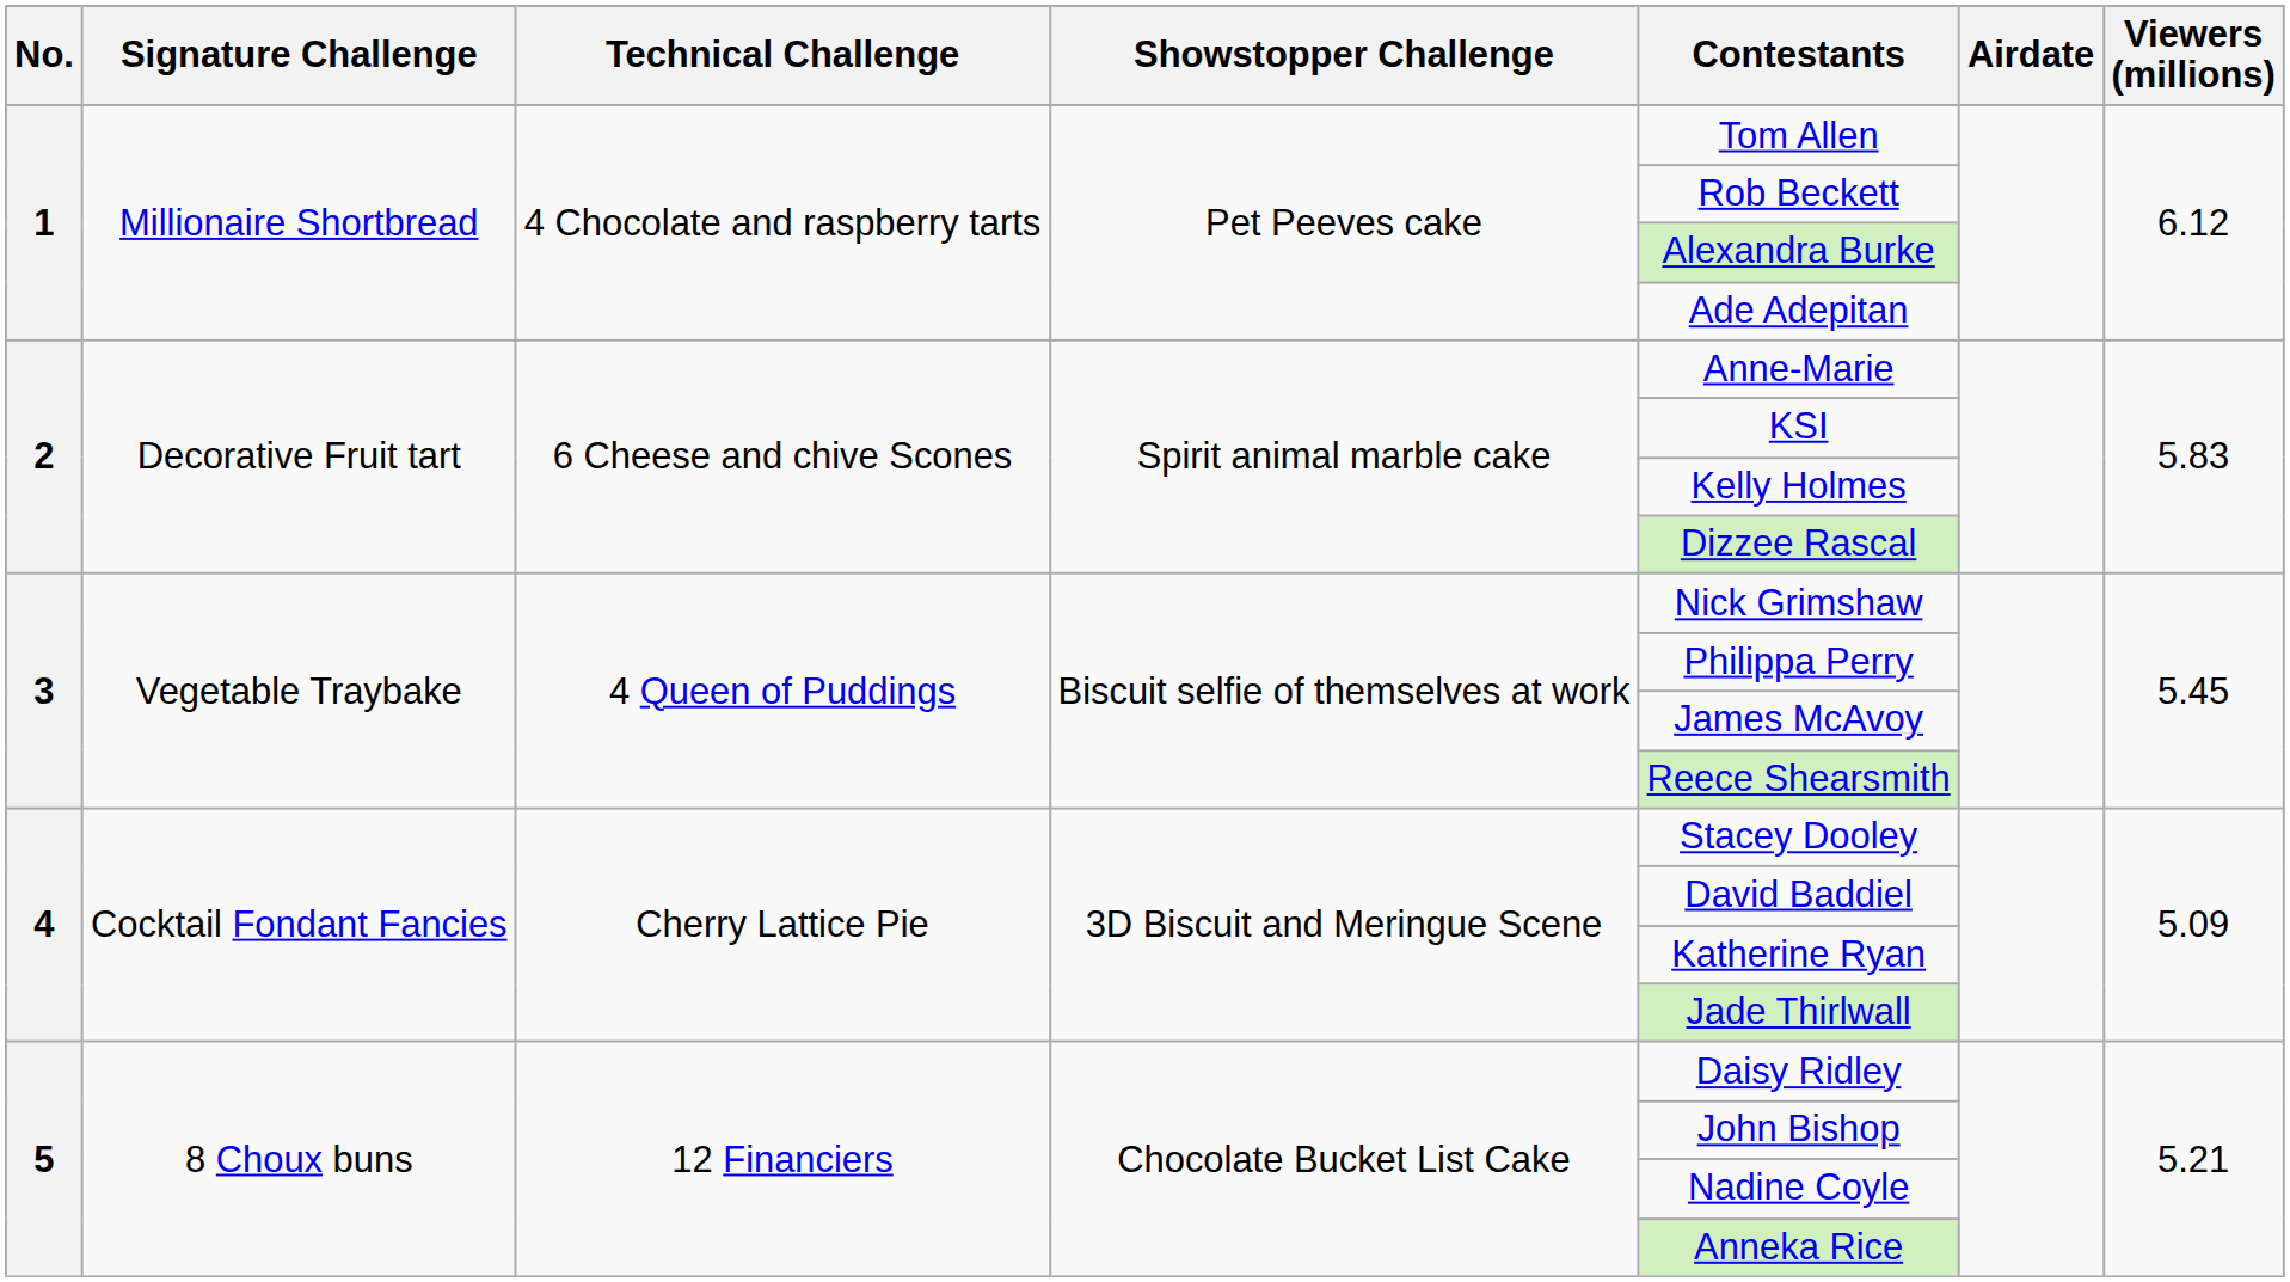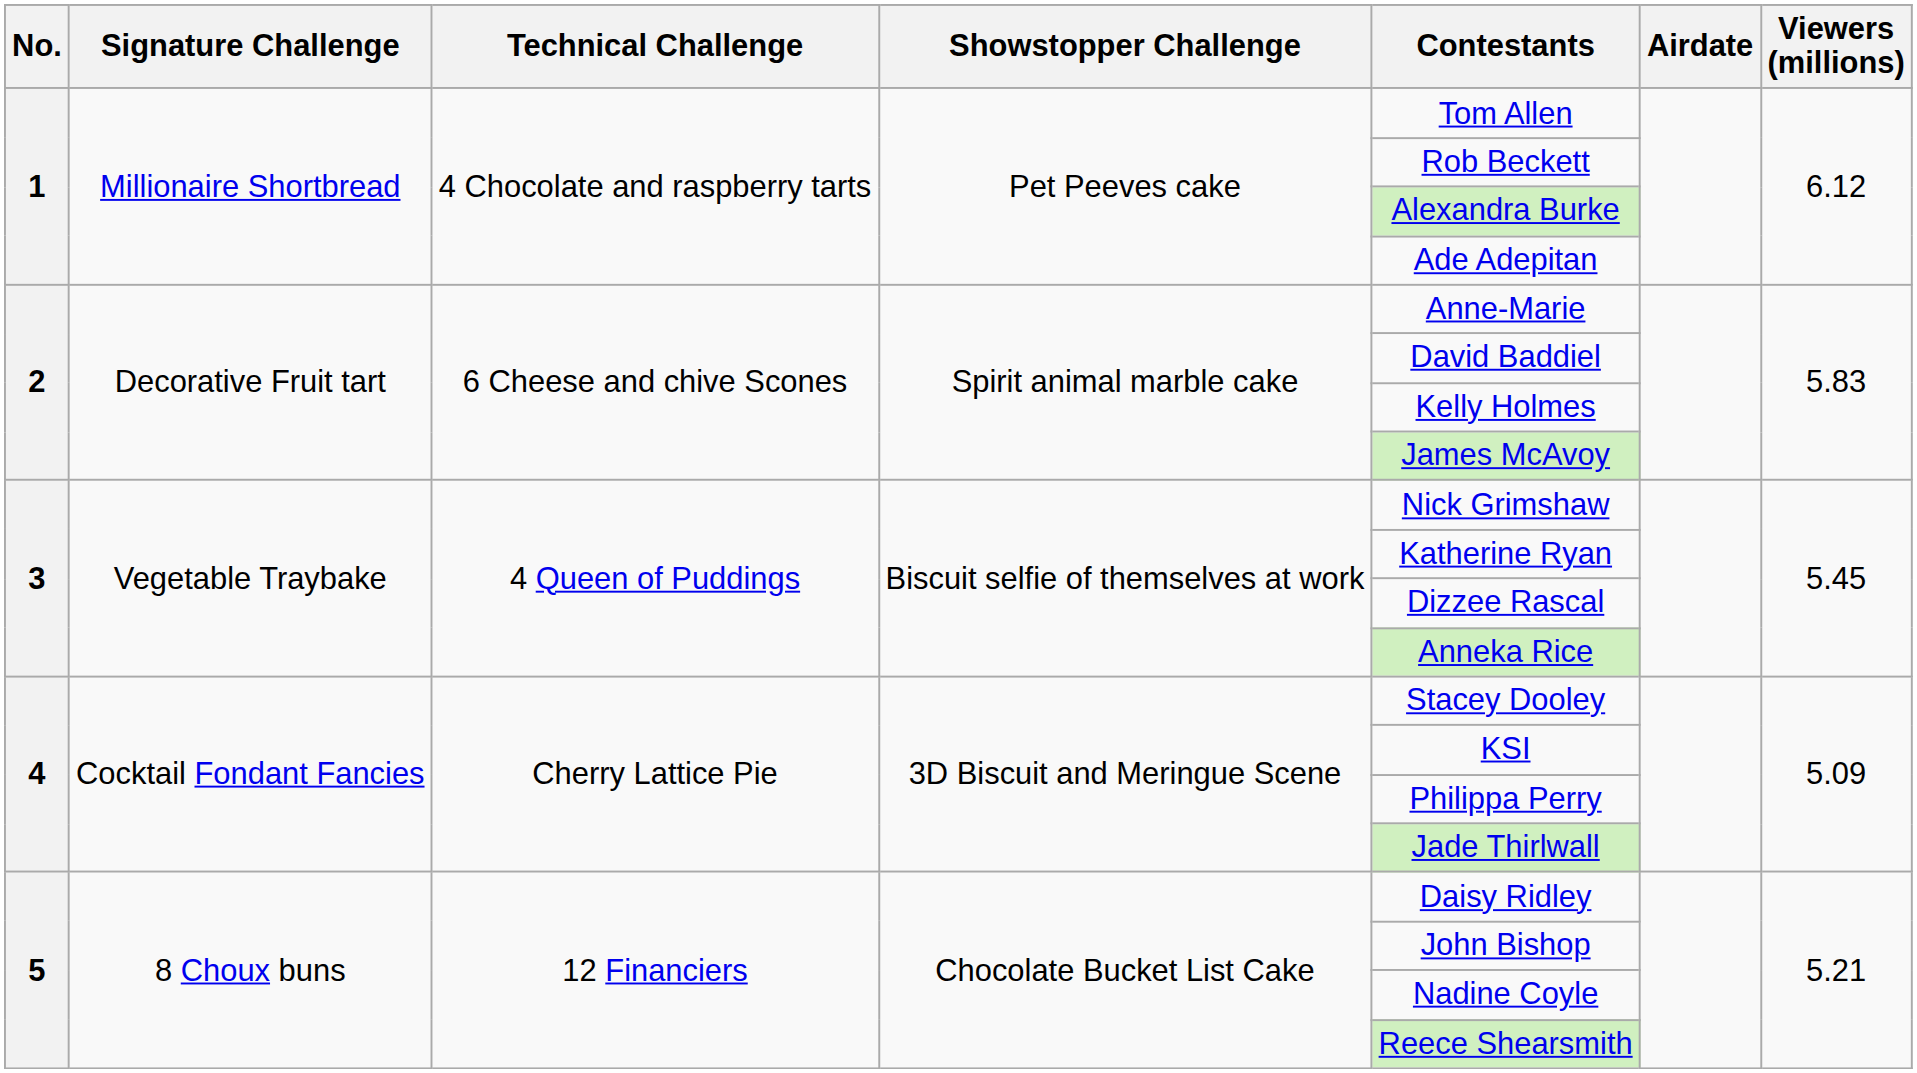row 7 | Contestants: KSI -> David Baddiel
row 9 | Contestants: Dizzee Rascal -> James McAvoy
row 11 | Contestants: Philippa Perry -> Katherine Ryan
row 12 | Contestants: James McAvoy -> Dizzee Rascal
row 13 | Contestants: Reece Shearsmith -> Anneka Rice
row 15 | Contestants: David Baddiel -> KSI
row 16 | Contestants: Katherine Ryan -> Philippa Perry
row 21 | Contestants: Anneka Rice -> Reece Shearsmith
